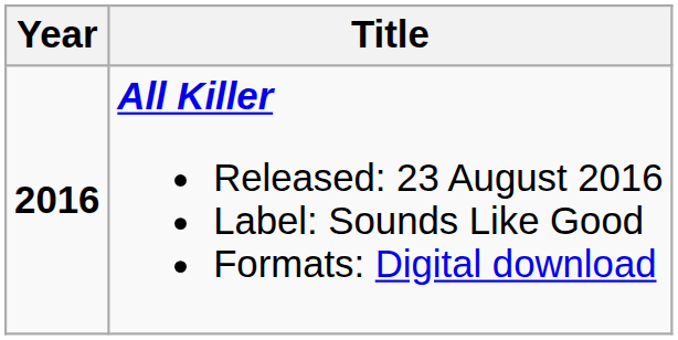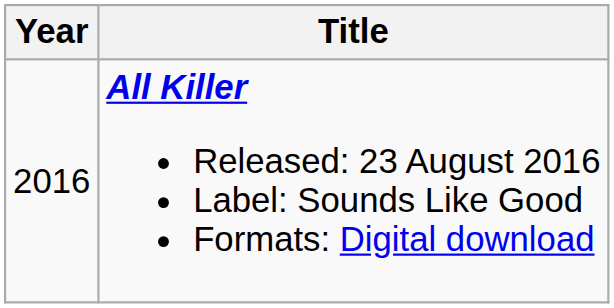row 2 | Year: bold -> normal
